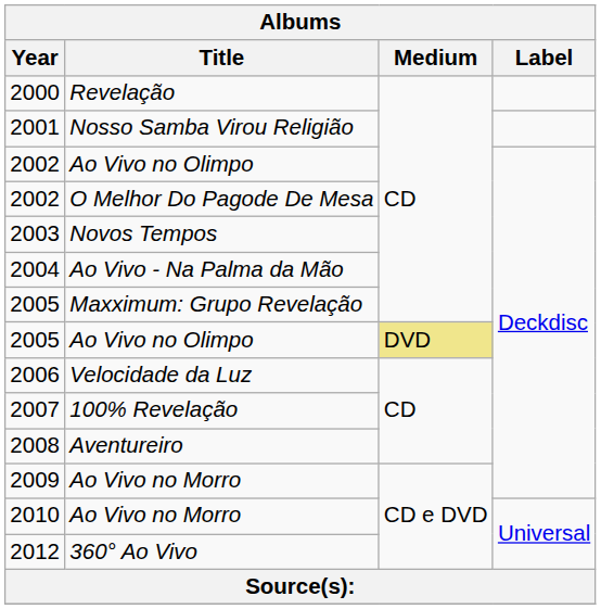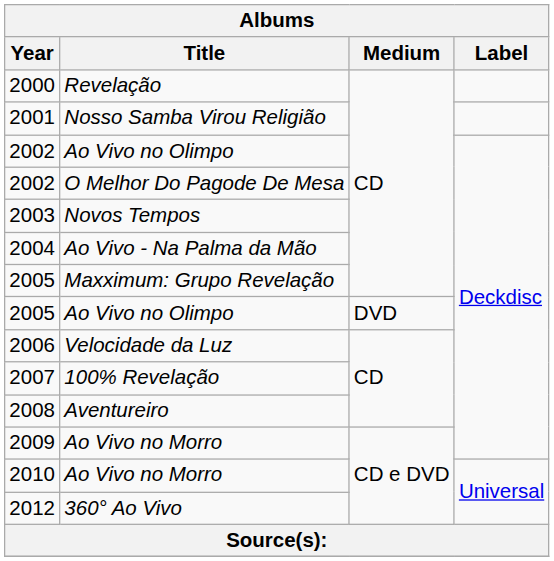2005 / Ao Vivo no Olimpo | Medium: khaki background -> no background
